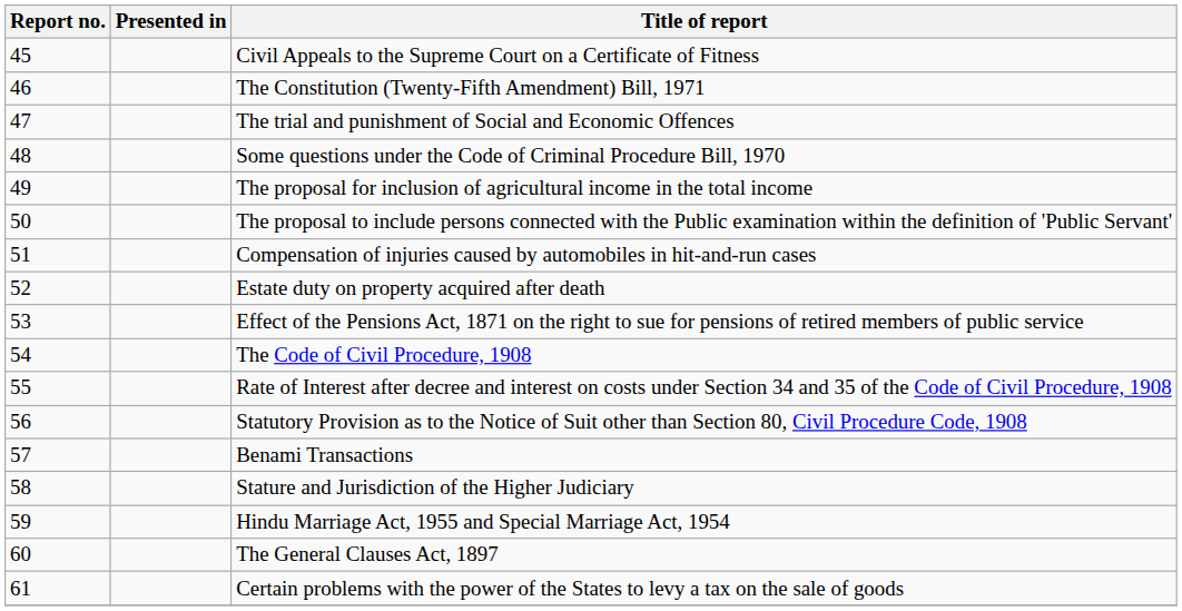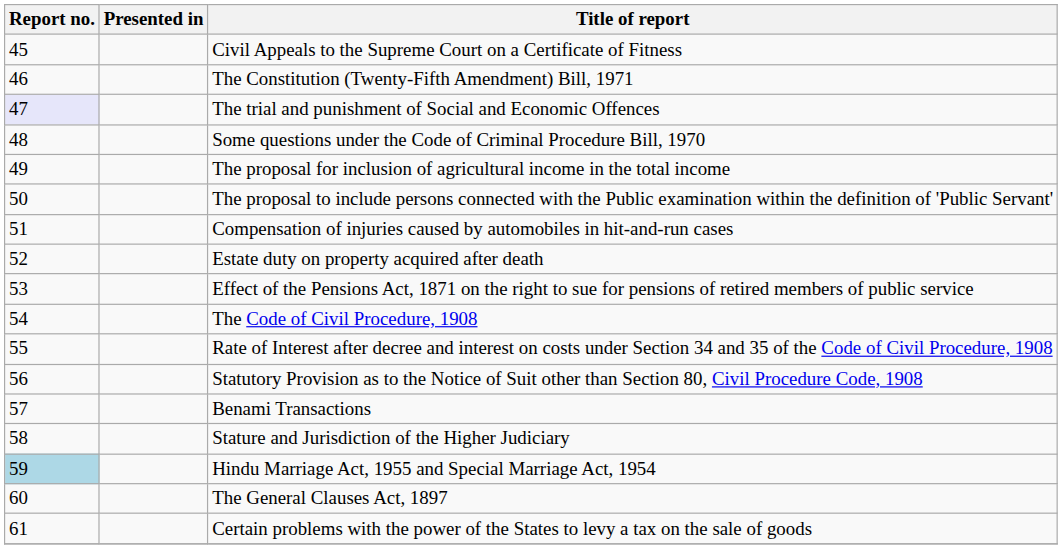The trial and punishment of Social and Economic Offences | Report no.: no background -> lavender background
Hindu Marriage Act, 1955 and Special Marriage Act, 1954 | Report no.: no background -> lightblue background
